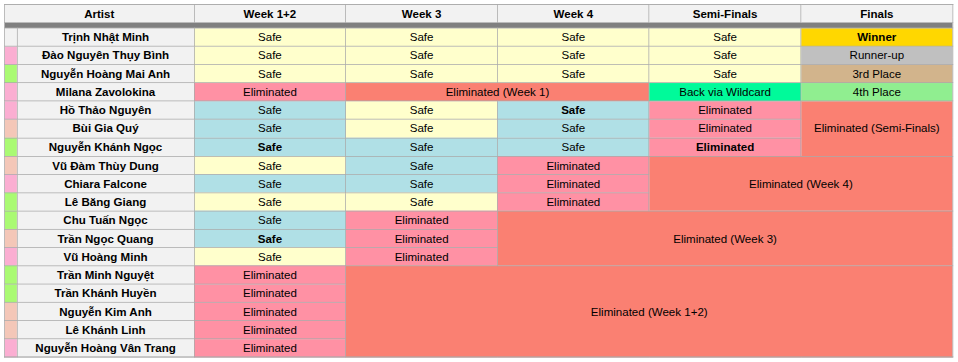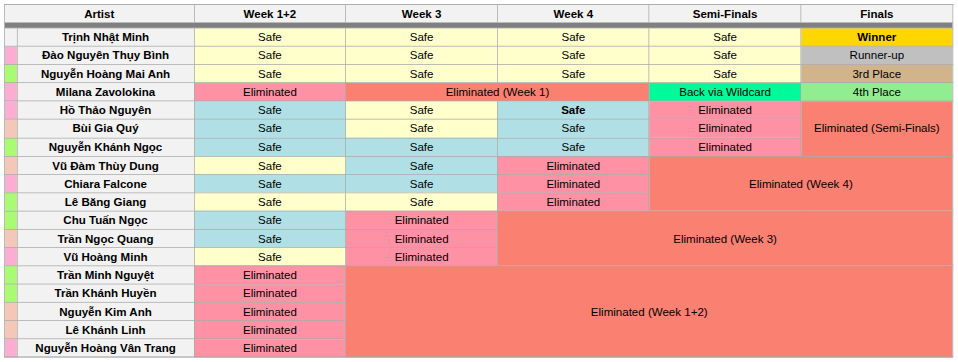Nguyễn Khánh Ngọc | Week 1+2: bold -> normal
Nguyễn Khánh Ngọc | Semi-Finals: bold -> normal
Trần Ngọc Quang | Week 1+2: bold -> normal
